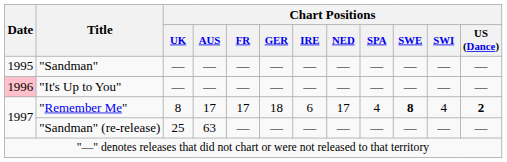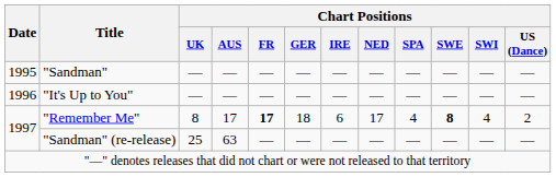"It's Up to You" | Date: pink background -> no background
"Remember Me" | Chart Positions / FR: normal -> bold
"Remember Me" | Chart Positions / US (Dance): bold -> normal
